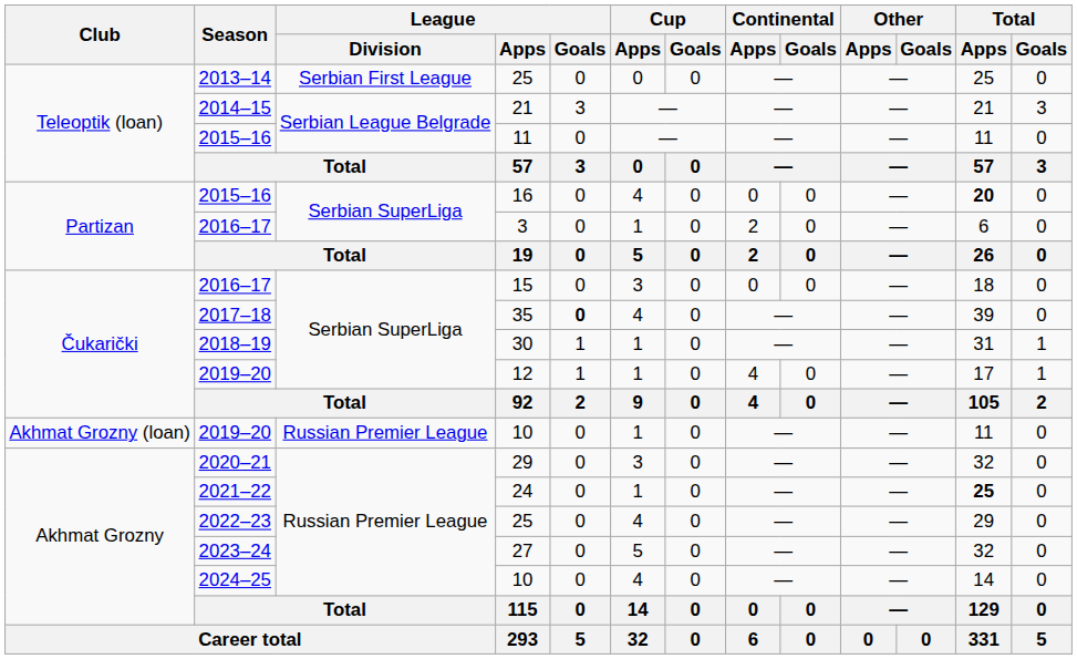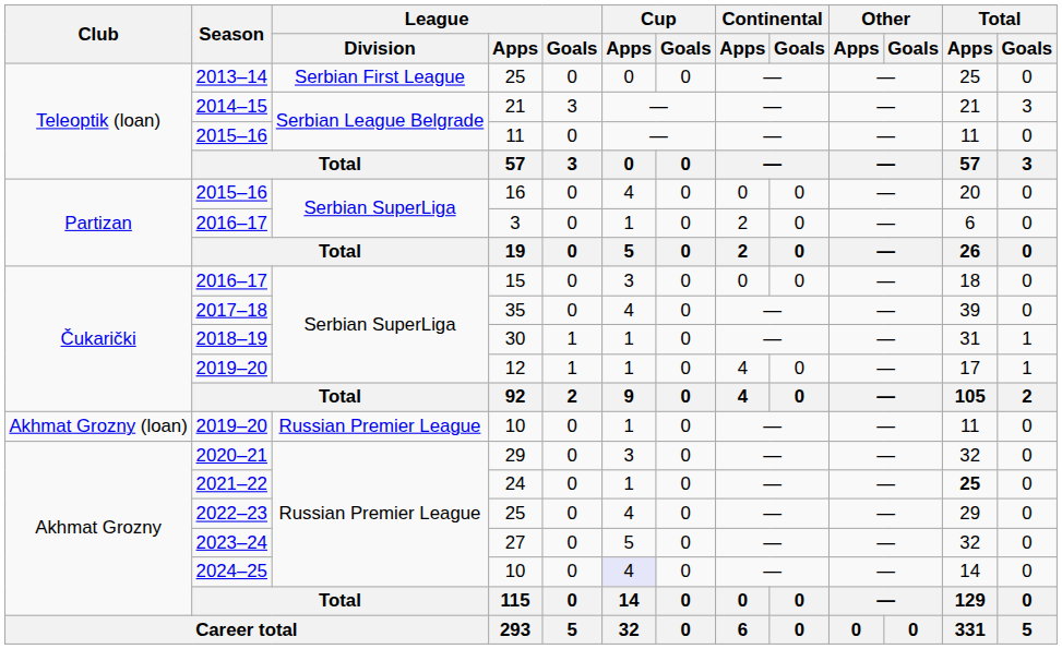16 | Total / Apps: bold -> normal
35 | League / Goals: bold -> normal
2024–25 / 10 | Cup / Apps: no background -> lavender background
